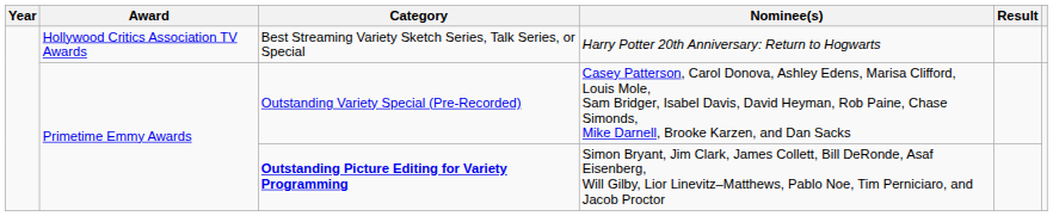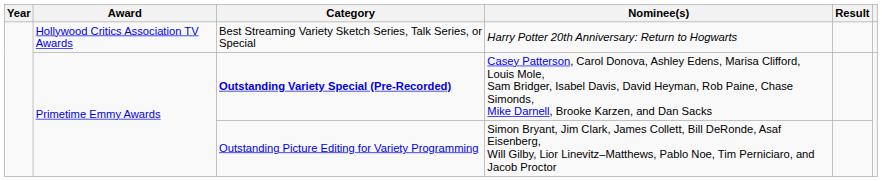Outstanding Variety Special (Pre-Recorded) | Category: normal -> bold
Outstanding Picture Editing for Variety Programming | Category: bold -> normal
